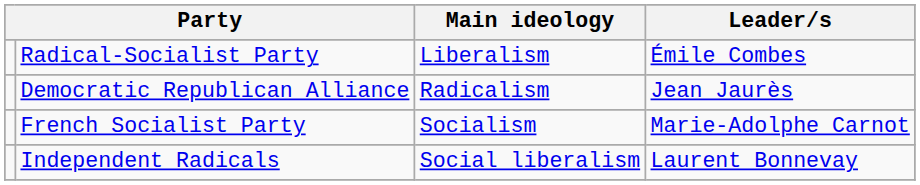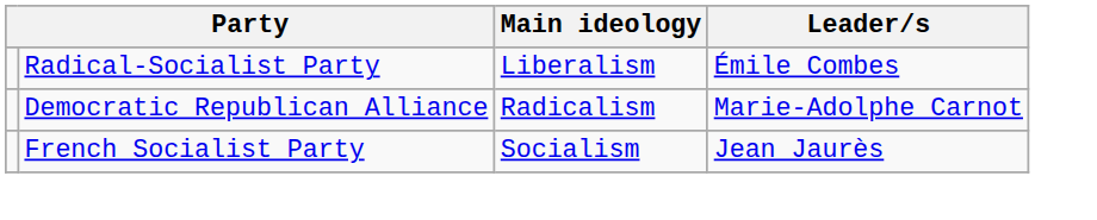Democratic Republican Alliance | Leader/s: Jean Jaurès -> Marie-Adolphe Carnot
French Socialist Party | Leader/s: Marie-Adolphe Carnot -> Jean Jaurès
- row: Independent Radicals | Social liberalism | Laurent Bonnevay
